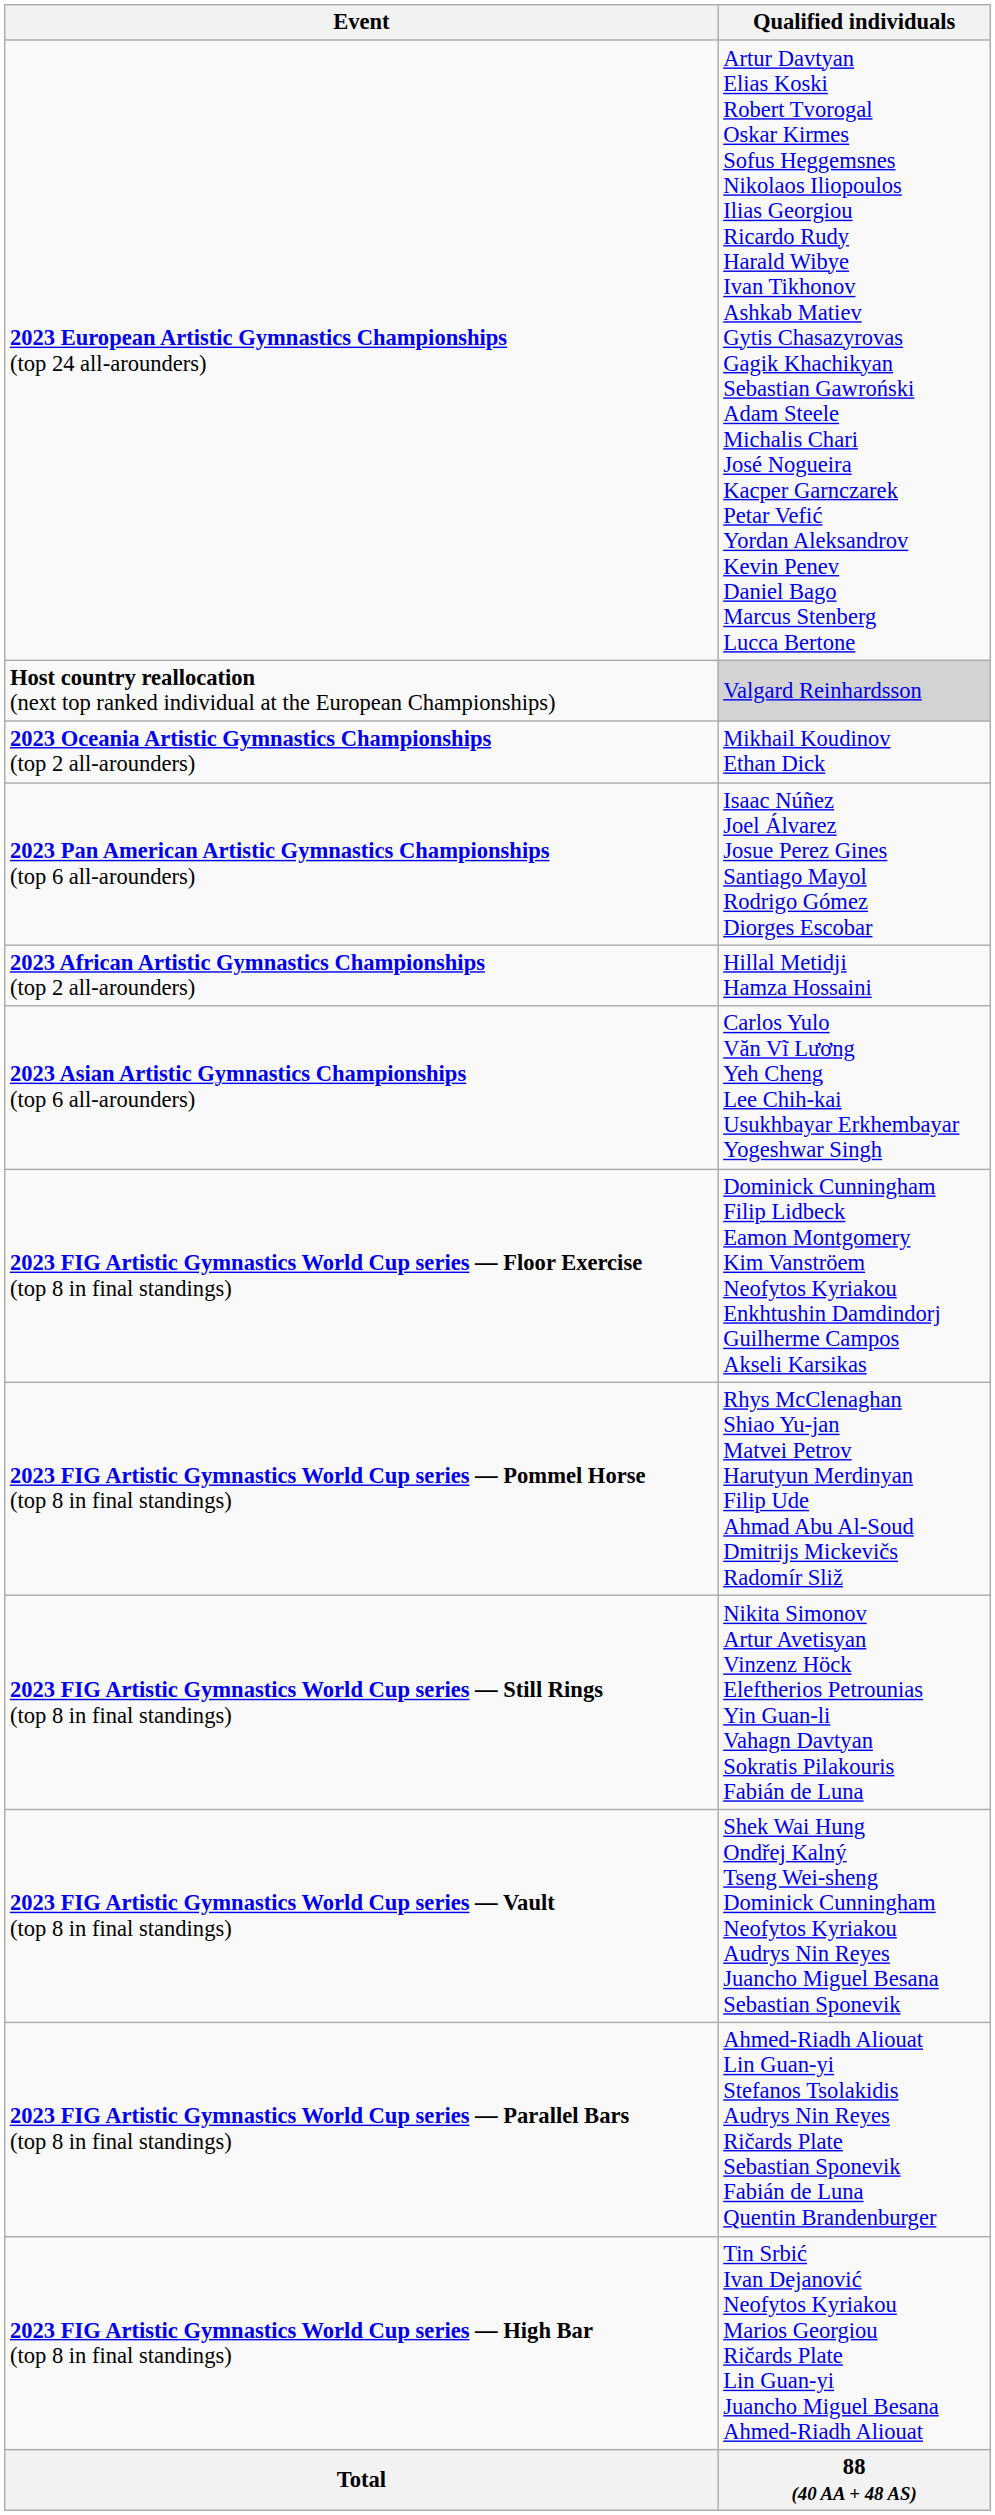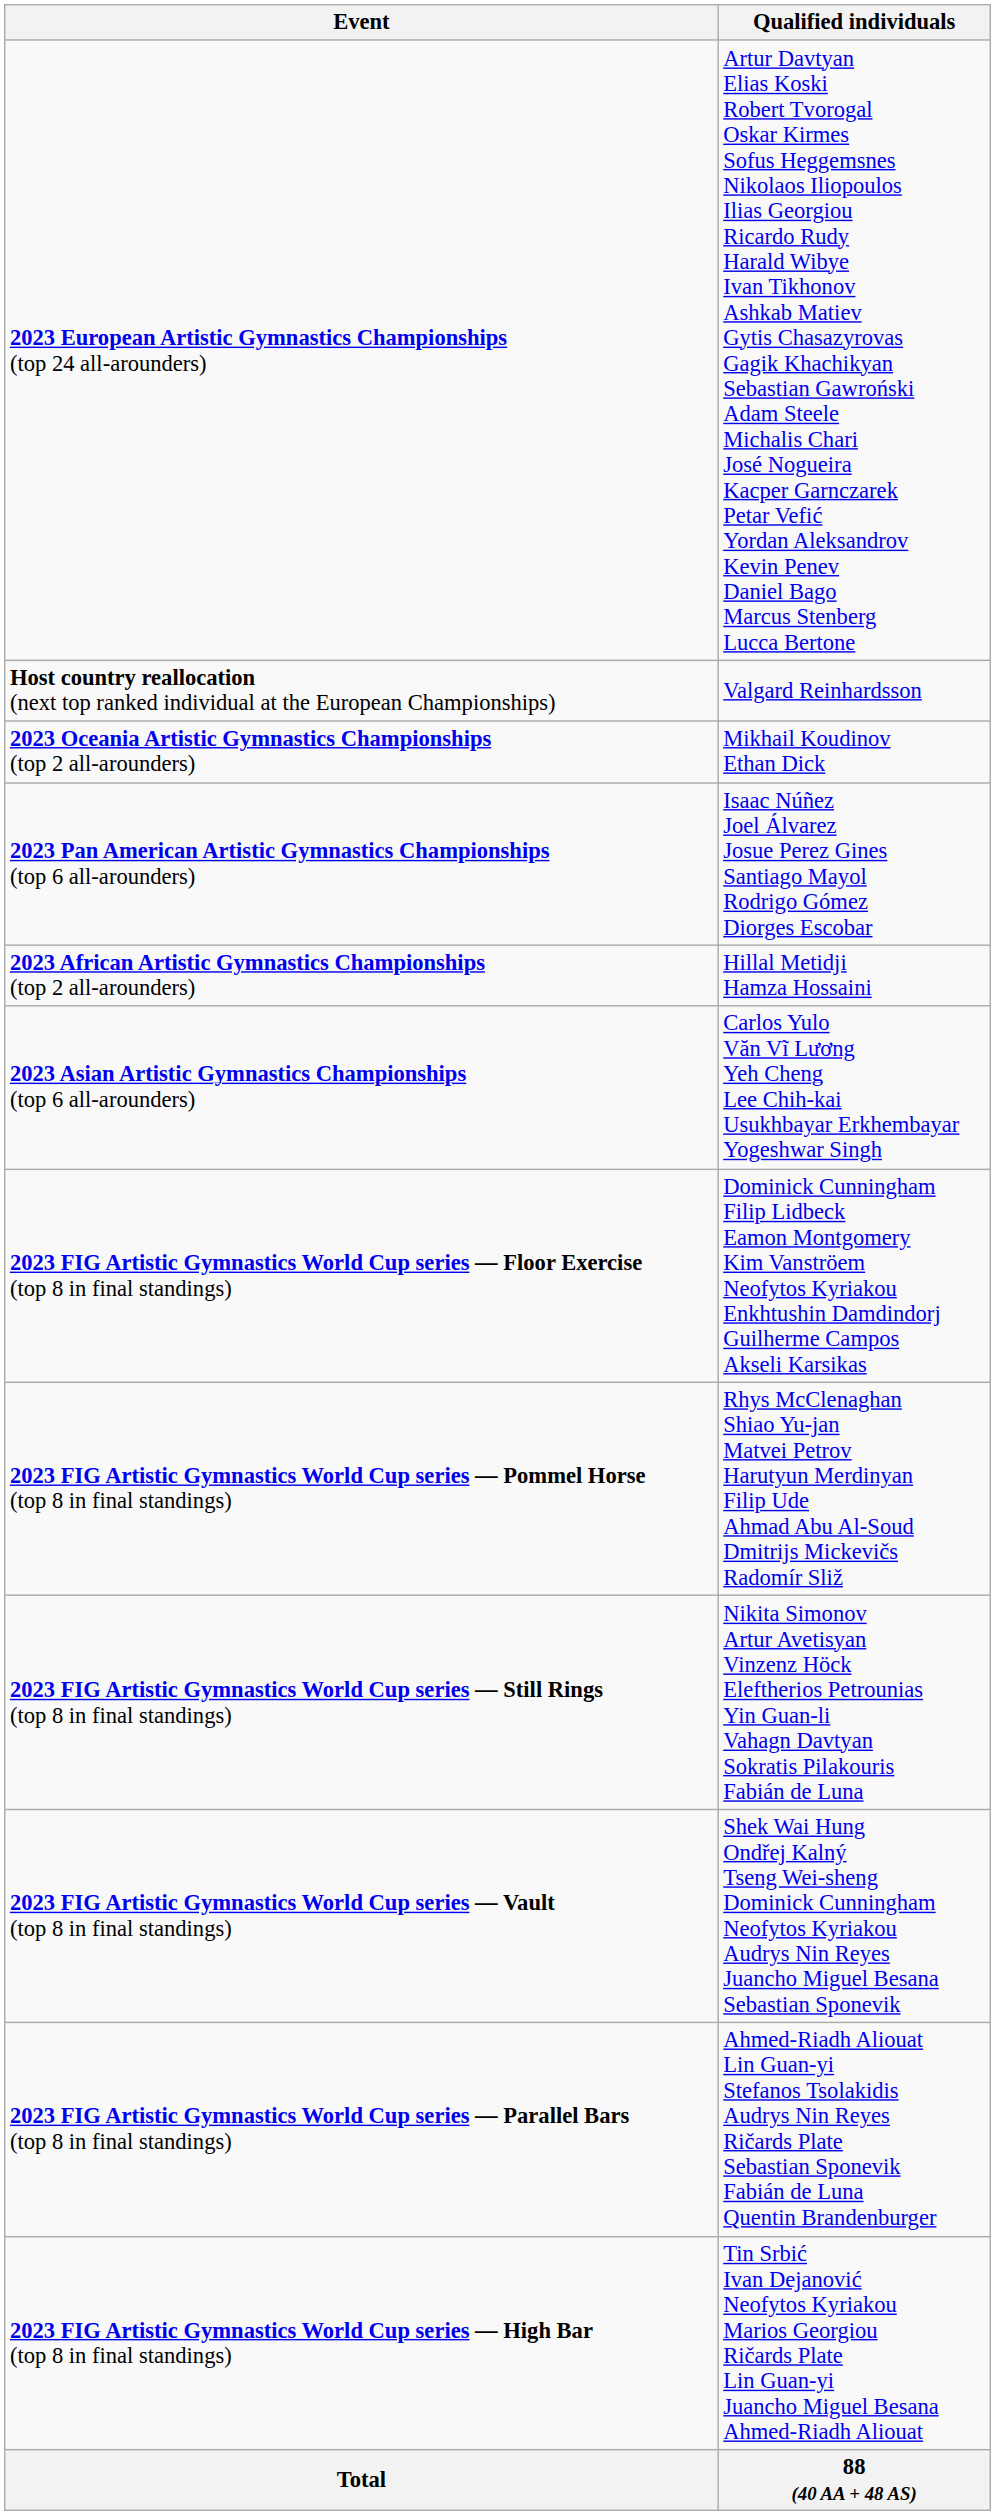row 3 | Qualified individuals: lightgrey background -> no background
